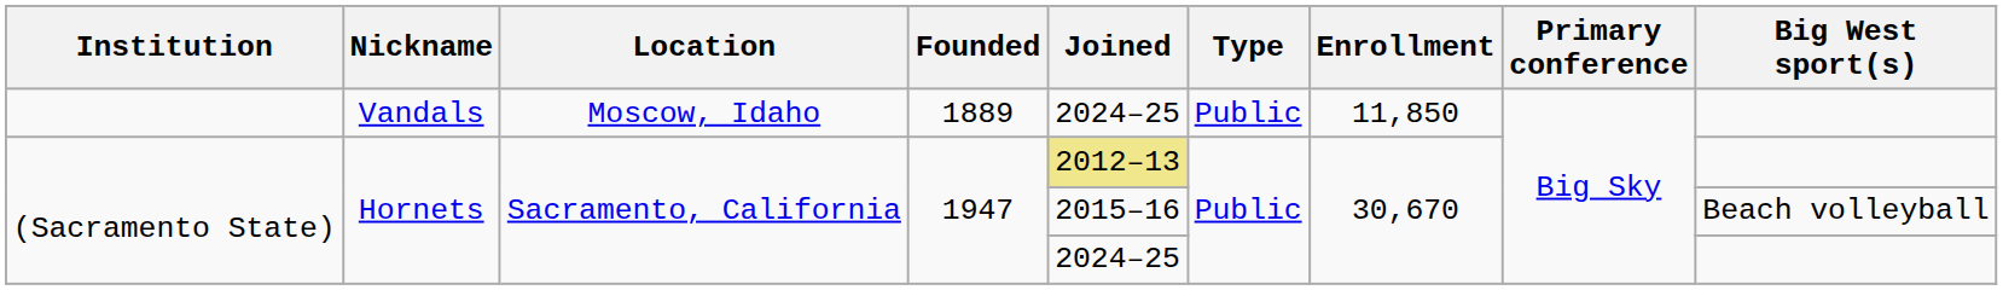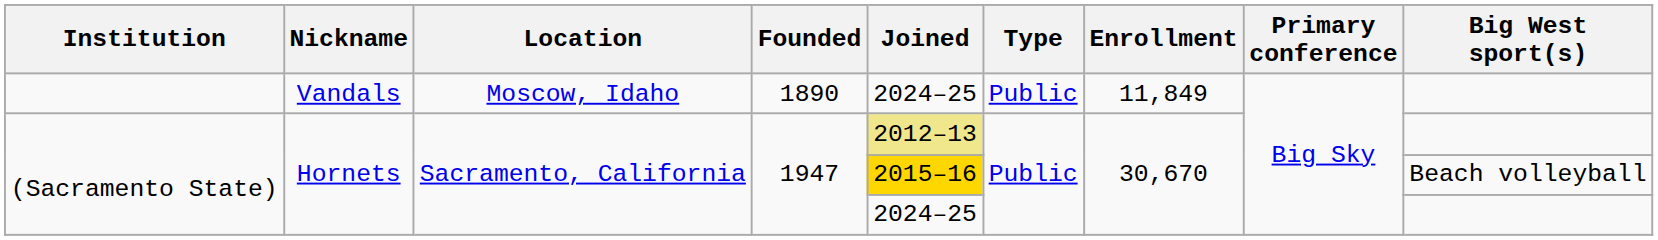row 2 | Founded: 1889 -> 1890
row 2 | Enrollment: 11,850 -> 11,849
row 4 | Joined: no background -> gold background
